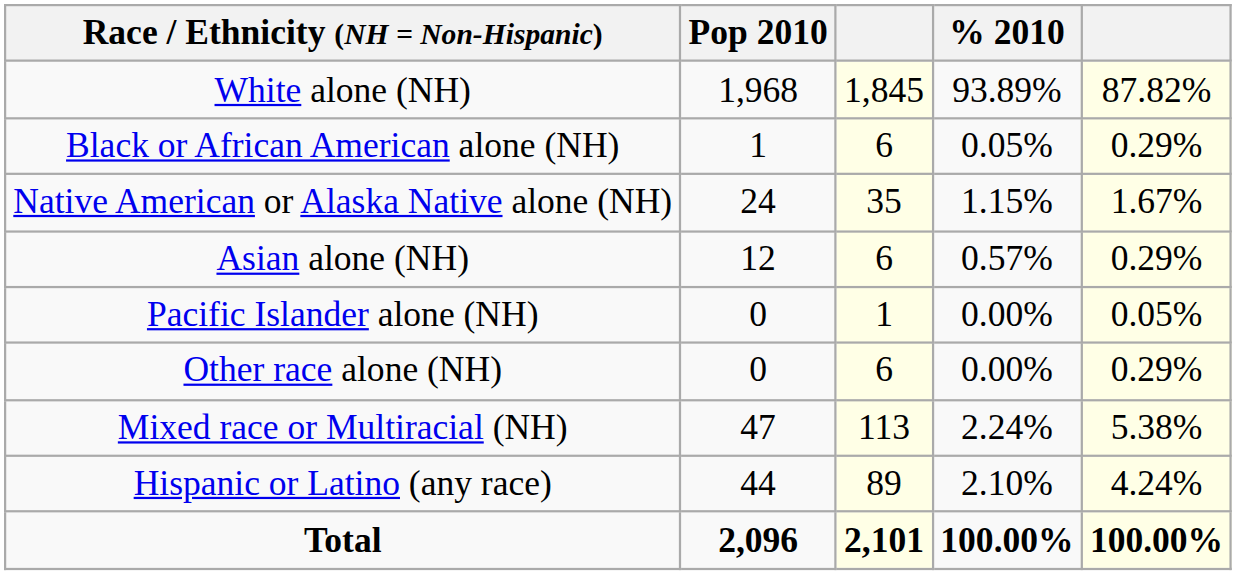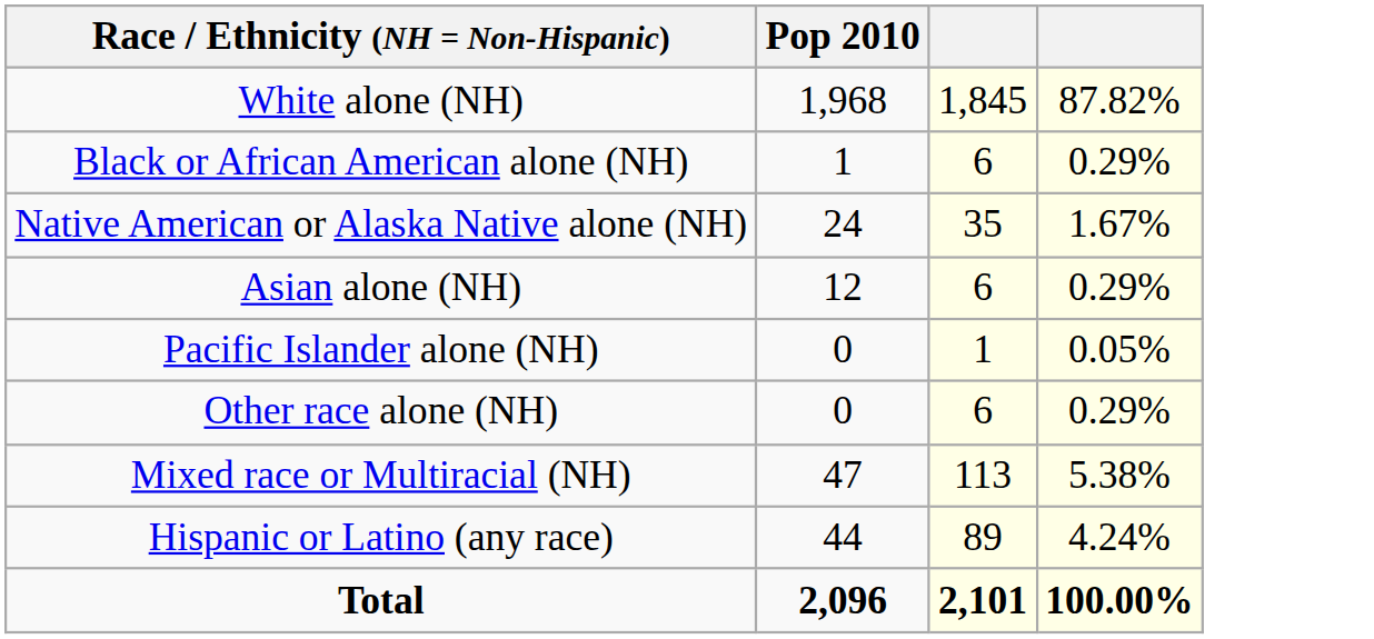- column: % 2010 | 93.89% | 0.05% | 1.15% | 0.57% | 0.00% | 0.00% | 2.24% | 2.10% | 100.00%
